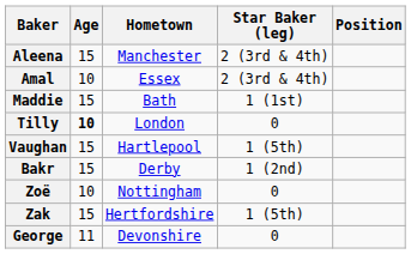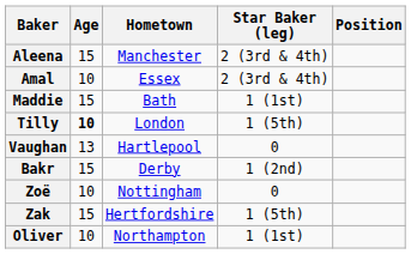Tilly | Star Baker (leg): 0 -> 1 (5th)
Vaughan | Age: 15 -> 13
Vaughan | Star Baker (leg): 1 (5th) -> 0
- row: George | 11 | Devonshire | 0
+ row: Oliver | 10 | Northampton | 1 (1st)
